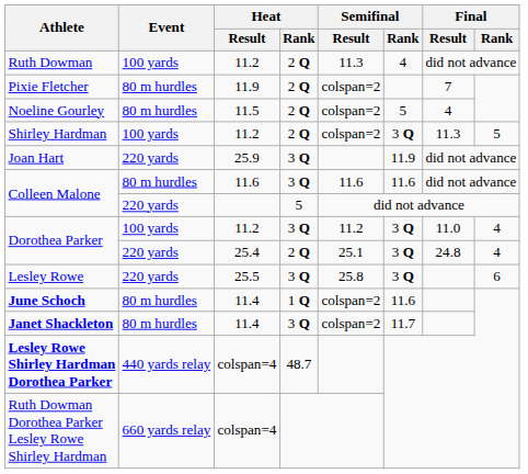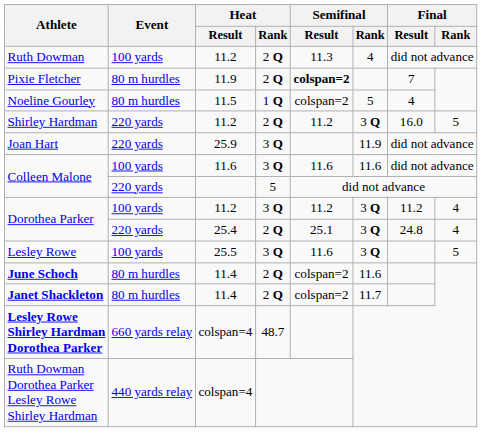Pixie Fletcher | Semifinal / Result: normal -> bold
Noeline Gourley | Heat / Rank: 2 Q -> 1 Q
Shirley Hardman | Event: 100 yards -> 220 yards
Shirley Hardman | Semifinal / Result: colspan=2 -> 11.2
Shirley Hardman | Final / Result: 11.3 -> 16.0
Colleen Malone / 11.6 | Event: 80 m hurdles -> 100 yards
Dorothea Parker / 11.2 | Final / Result: 11.0 -> 11.2
Lesley Rowe | Event: 220 yards -> 100 yards
Lesley Rowe | Semifinal / Result: 25.8 -> 11.6
Lesley Rowe | Final / Rank: 6 -> 5
June Schoch | Heat / Rank: 1 Q -> 2 Q
Janet Shackleton | Heat / Rank: 3 Q -> 2 Q
Lesley Rowe Shirley Hardman Dorothea Parker | Event: 440 yards relay -> 660 yards relay
Ruth Dowman Dorothea Parker Lesley Rowe Shirley Hardman | Event: 660 yards relay -> 440 yards relay
